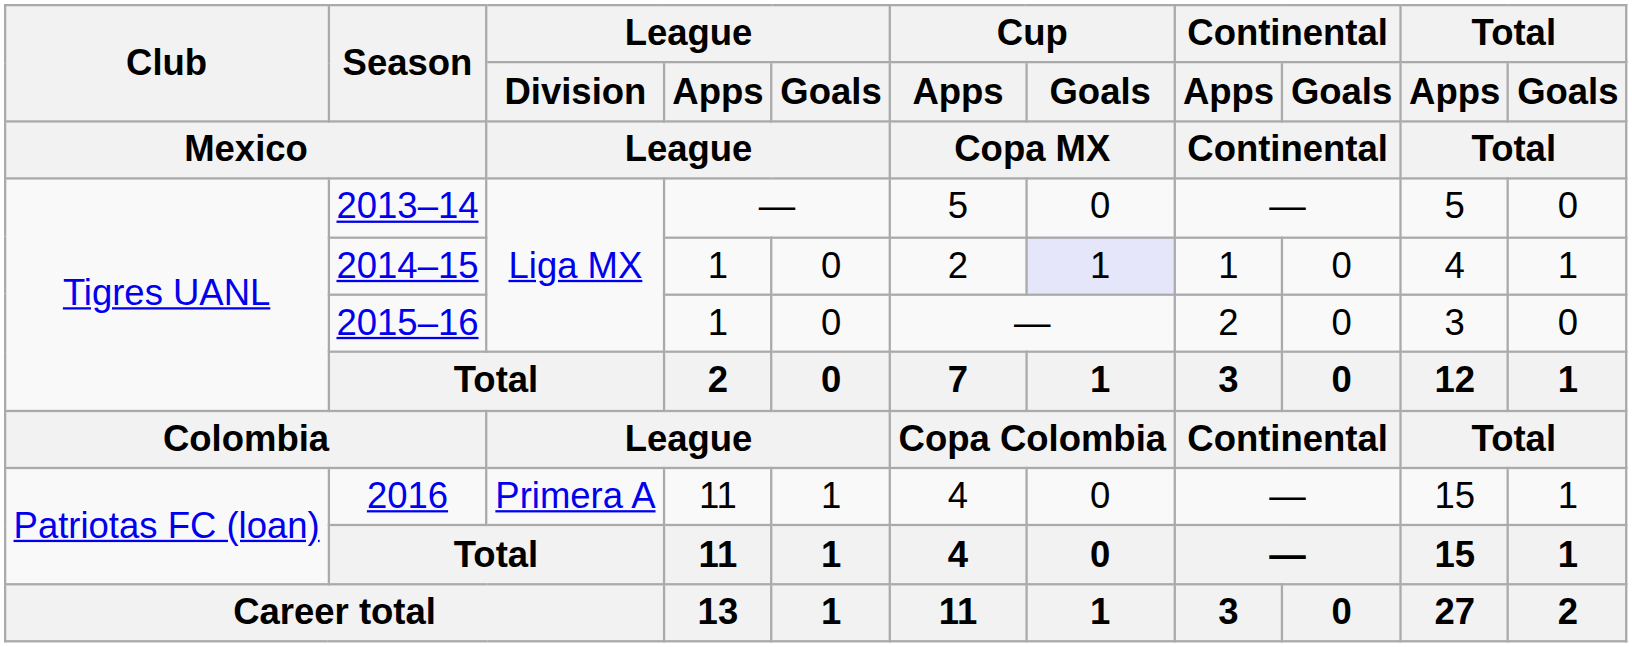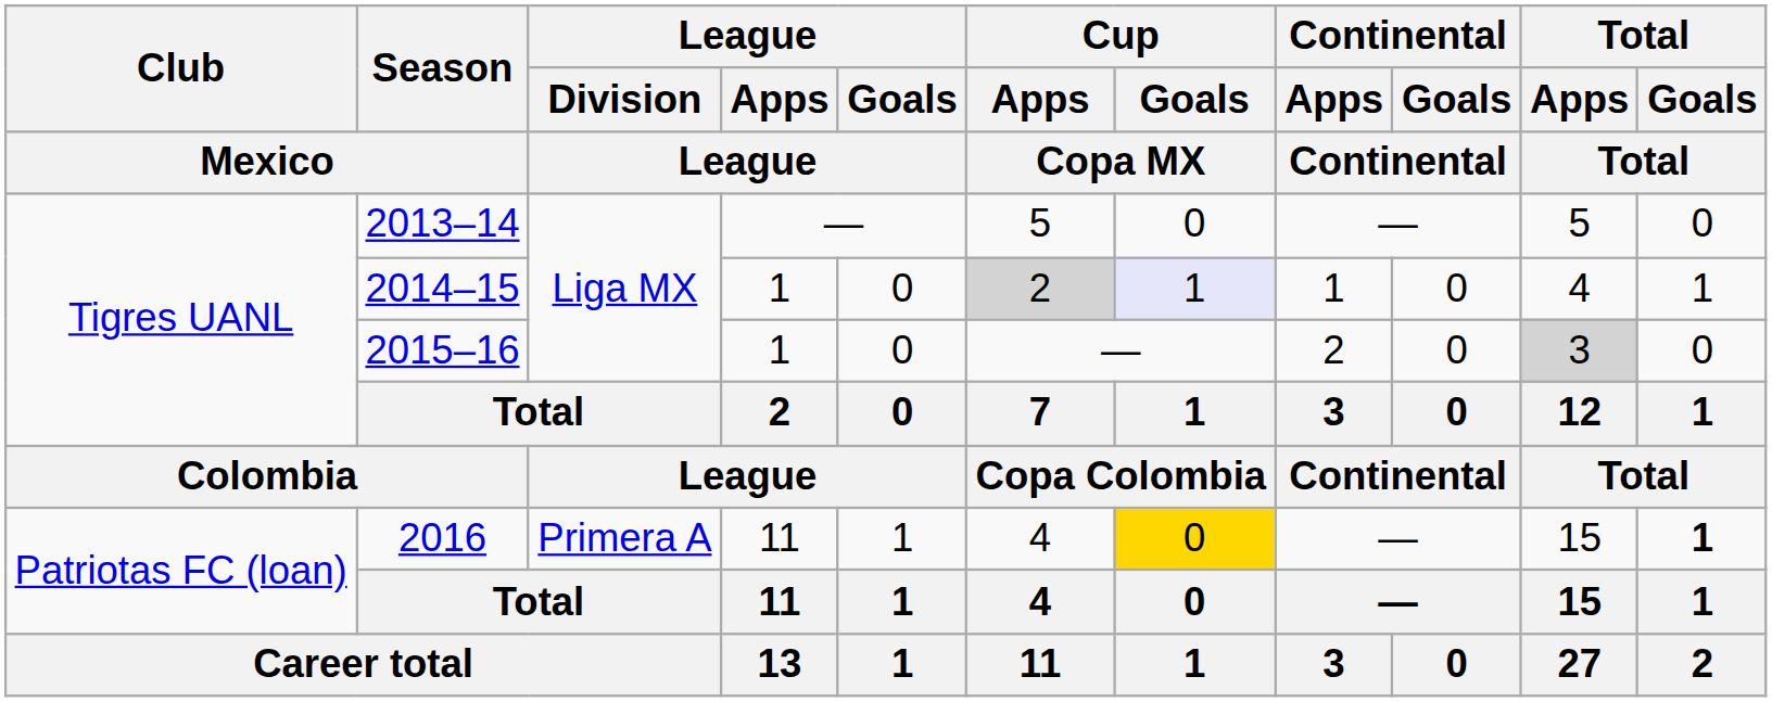2014–15 | Cup / Apps / Copa MX: no background -> lightgrey background
2015–16 | Total / Apps / Total: no background -> lightgrey background
2016 | Cup / Goals / Copa MX: no background -> gold background
2016 | Total / Goals / Total: normal -> bold
